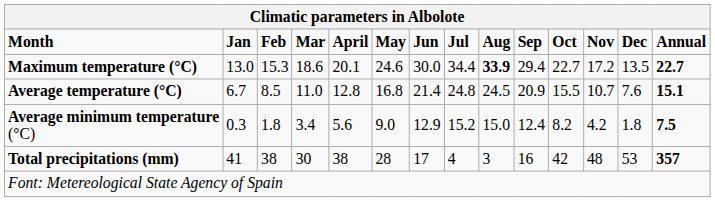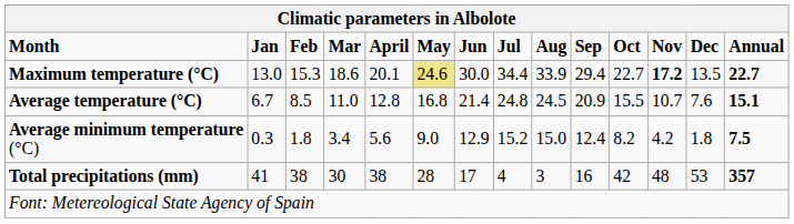Maximum temperature (°C) | May: no background -> khaki background
Maximum temperature (°C) | Aug: bold -> normal
Maximum temperature (°C) | Nov: normal -> bold
